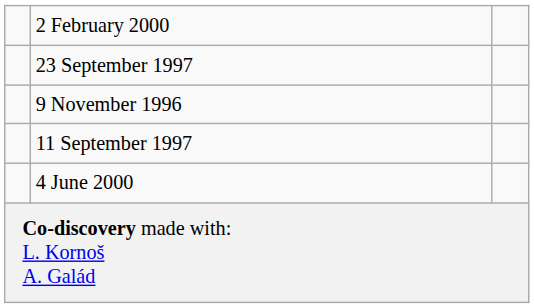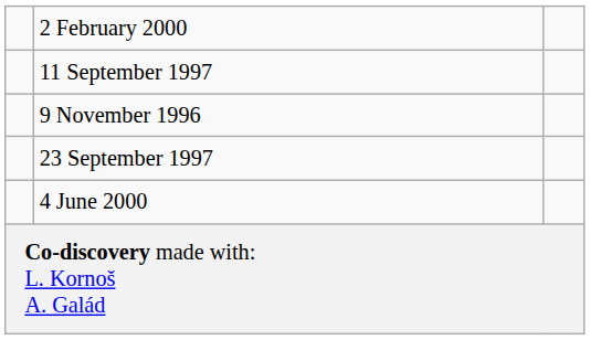rows swapped: 23 September 1997 <-> 11 September 1997
